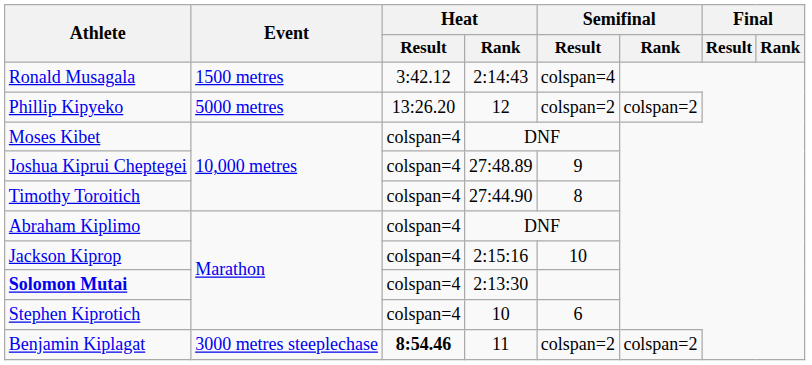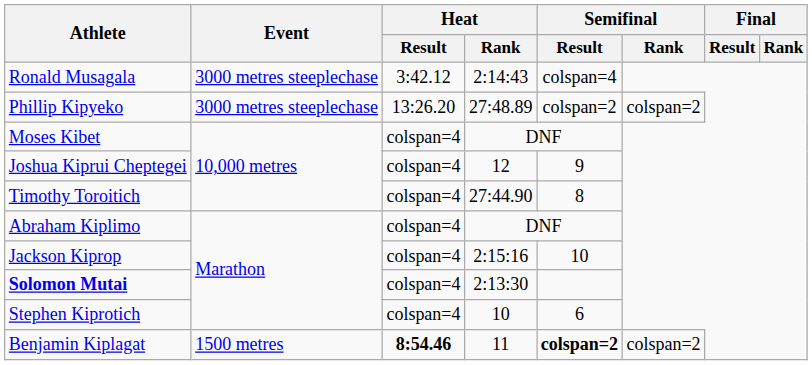Ronald Musagala | Event: 1500 metres -> 3000 metres steeplechase
Phillip Kipyeko | Event: 5000 metres -> 3000 metres steeplechase
Phillip Kipyeko | Heat / Rank: 12 -> 27:48.89
Joshua Kiprui Cheptegei | Heat / Rank: 27:48.89 -> 12
Benjamin Kiplagat | Event: 3000 metres steeplechase -> 1500 metres
Benjamin Kiplagat | Semifinal / Result: normal -> bold
